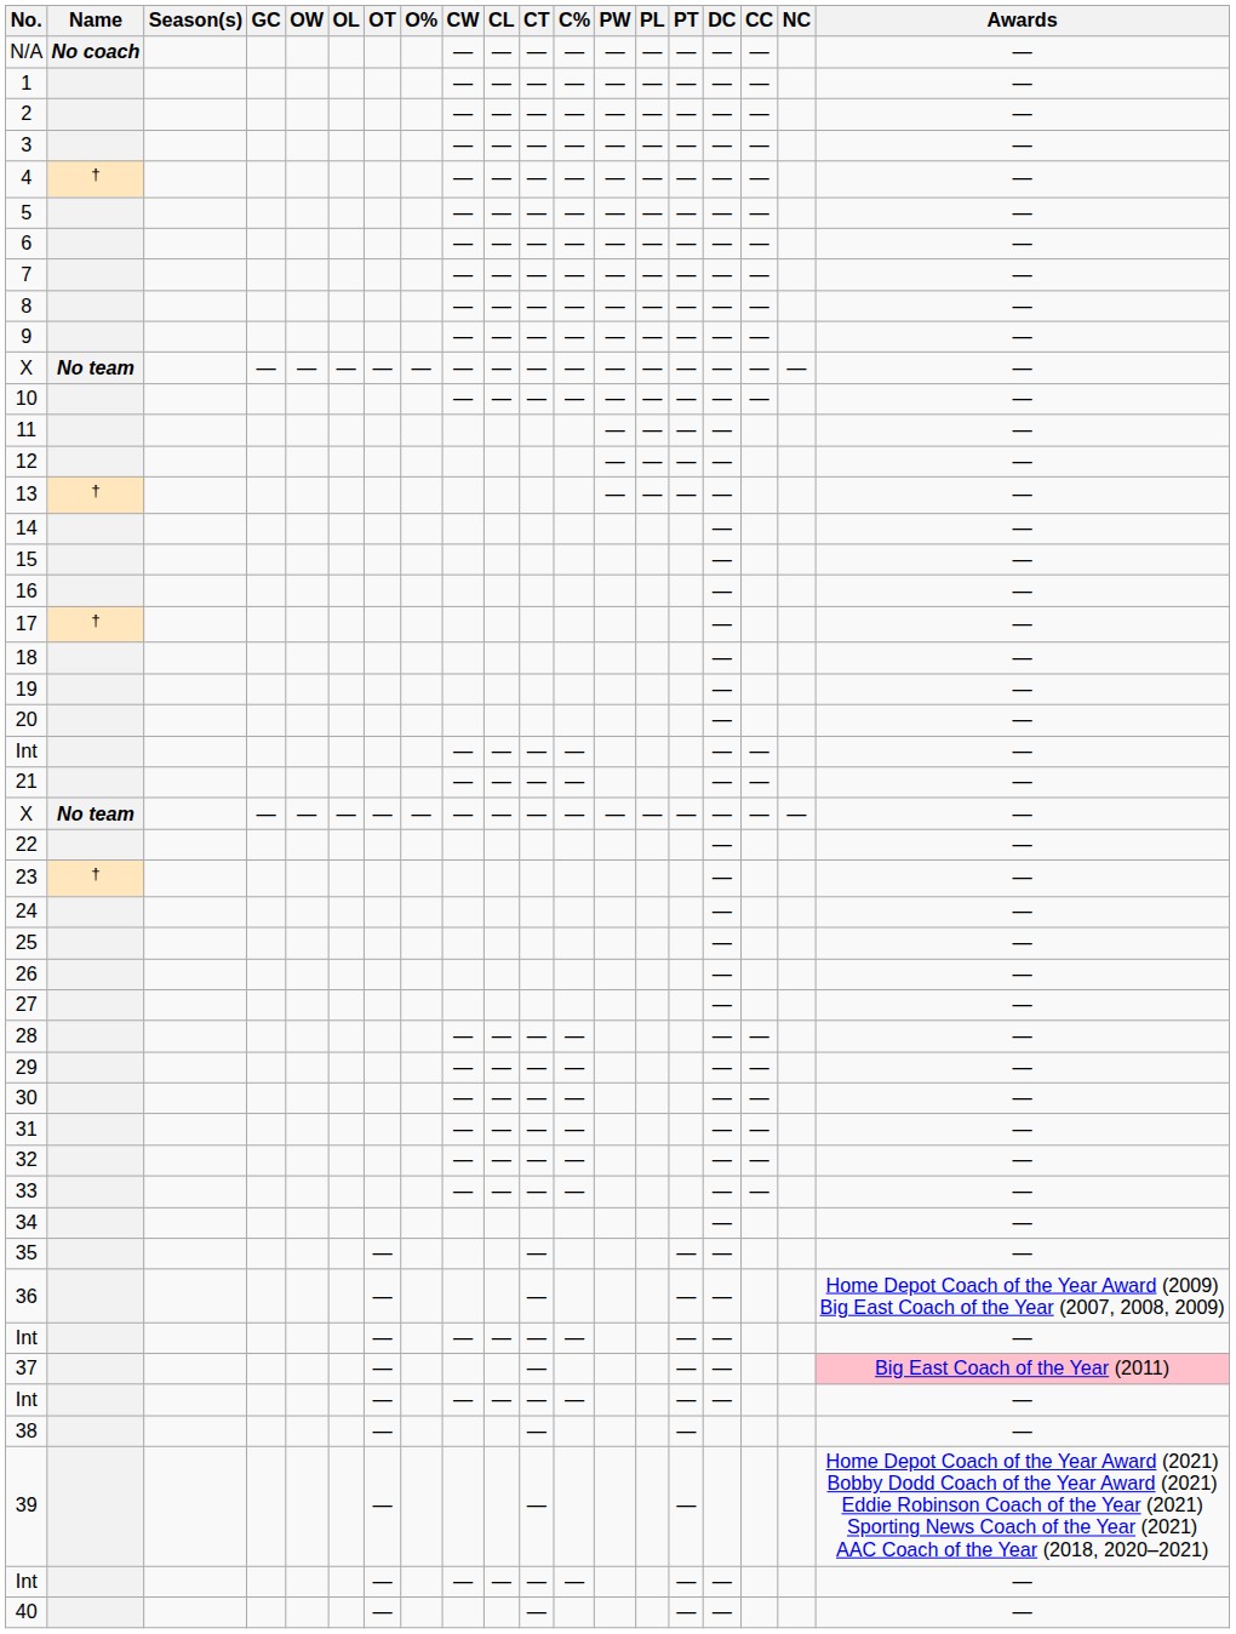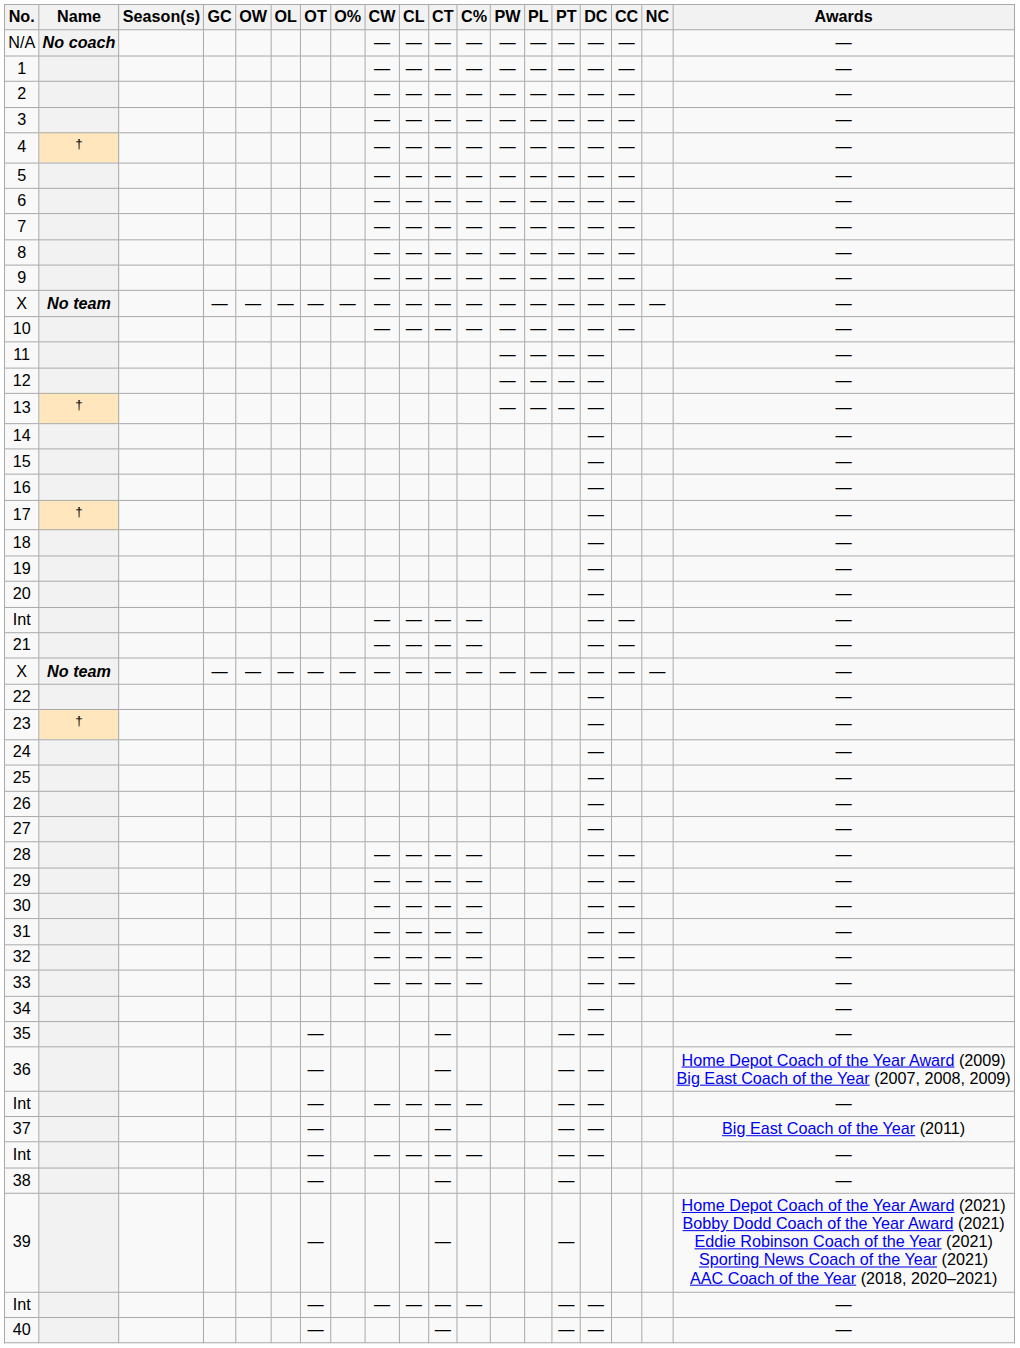37 | Awards: pink background -> no background
